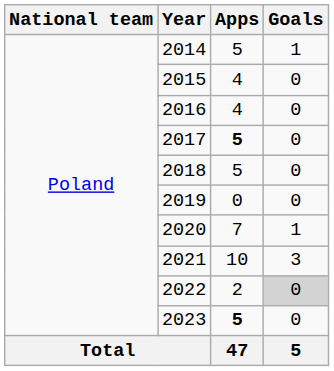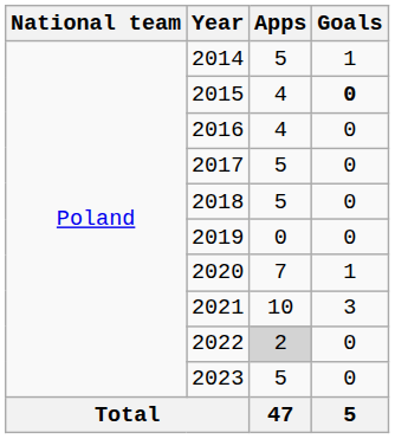2015 | Goals: normal -> bold
2017 | Apps: bold -> normal
2022 | Apps: no background -> lightgrey background
2022 | Goals: lightgrey background -> no background
2023 | Apps: bold -> normal
